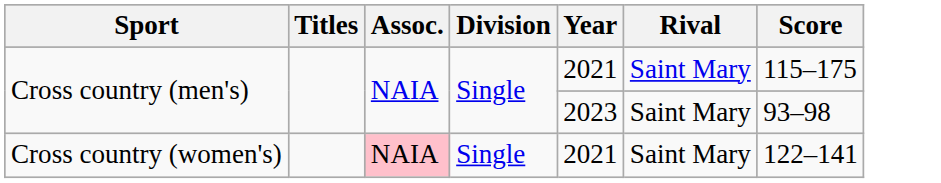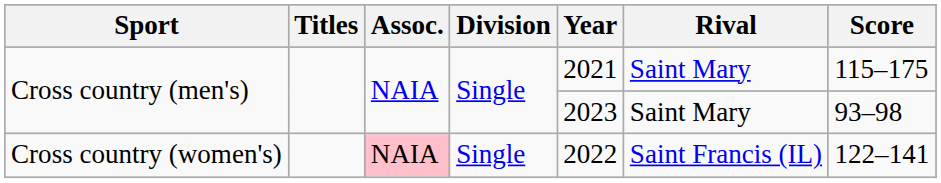Cross country (women's) | Year: 2021 -> 2022
Cross country (women's) | Rival: Saint Mary -> Saint Francis (IL)
